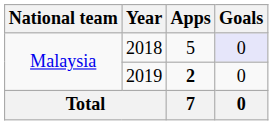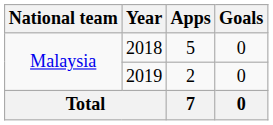2018 | Goals: lavender background -> no background
2019 | Apps: bold -> normal
